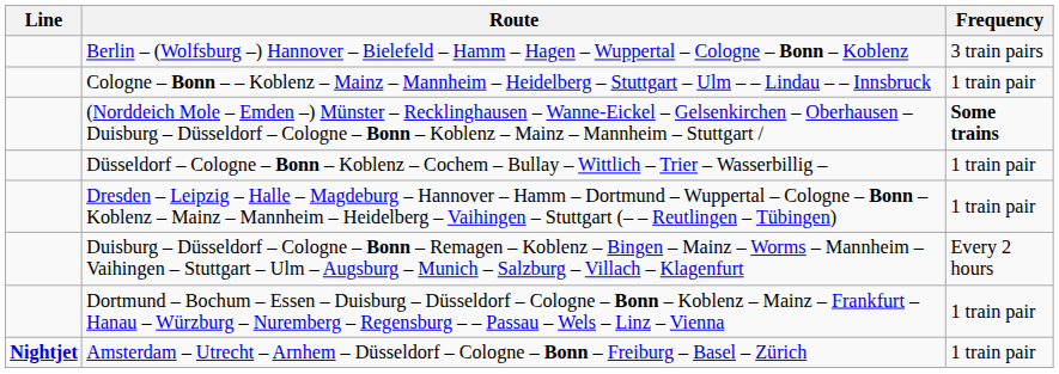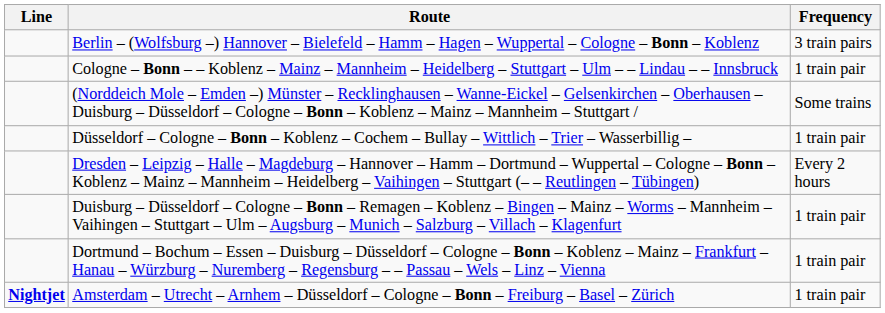row 4 | Frequency: bold -> normal
row 6 | Frequency: 1 train pair -> Every 2 hours
row 7 | Frequency: Every 2 hours -> 1 train pair
